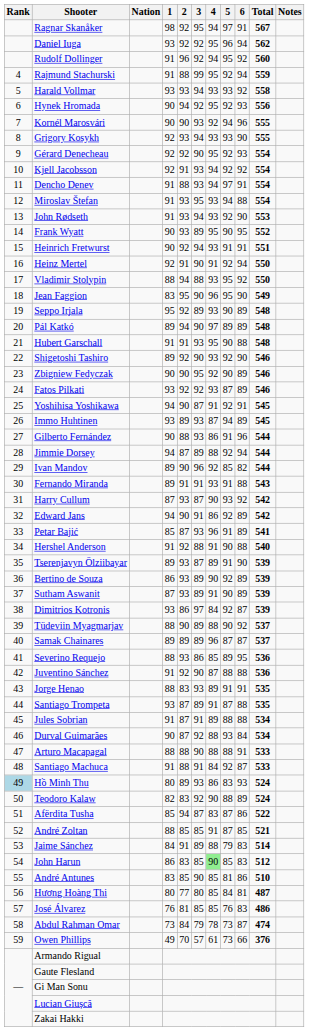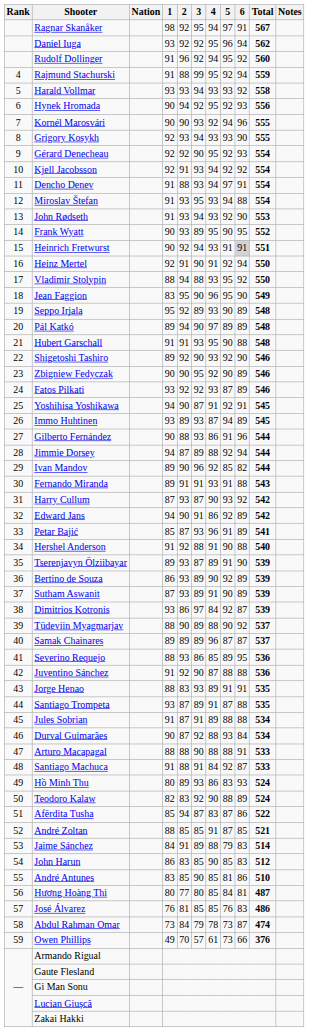Heinrich Fretwurst | 6: no background -> lightgrey background
Hồ Minh Thu | Rank: lightblue background -> no background
John Harun | 4: lightgreen background -> no background
